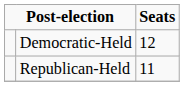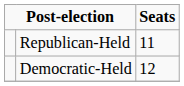rows swapped: Democratic-Held <-> Republican-Held
